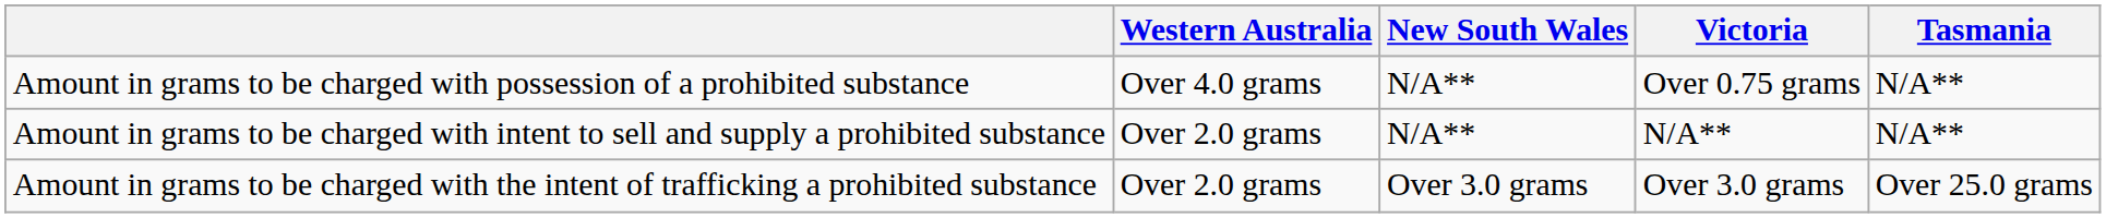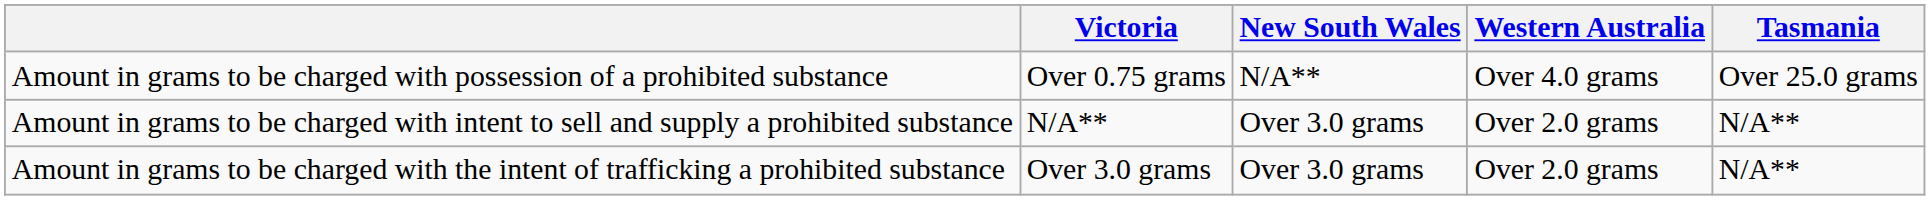columns swapped: Western Australia <-> Victoria
row 2 | Tasmania: N/A** -> Over 25.0 grams
row 3 | New South Wales: N/A** -> Over 3.0 grams
row 4 | Tasmania: Over 25.0 grams -> N/A**
